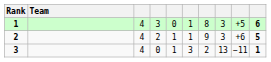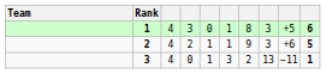columns swapped: Rank <-> Team
